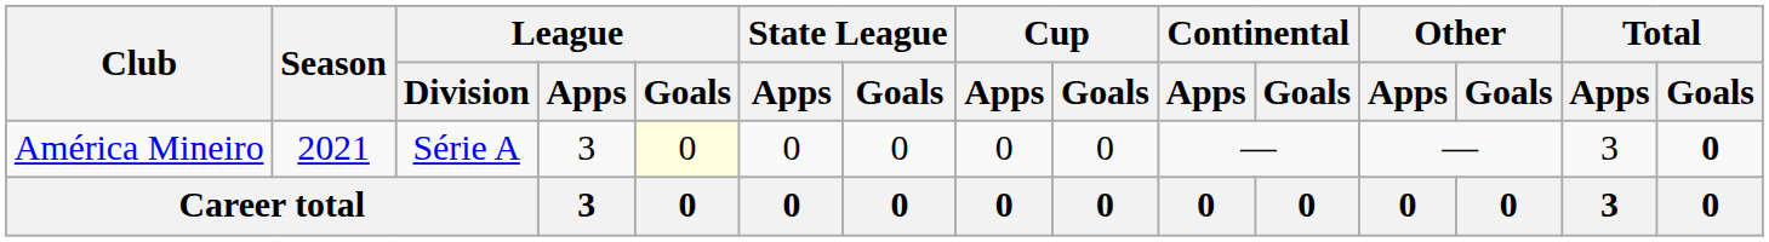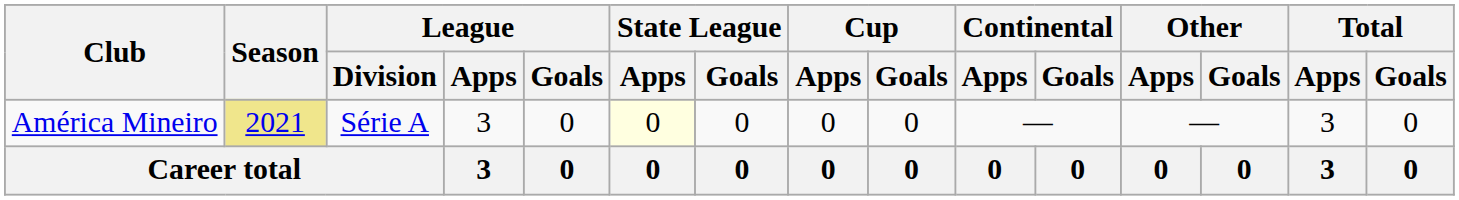América Mineiro | Season: no background -> khaki background
América Mineiro | League / Goals: lightyellow background -> no background
América Mineiro | State League / Apps: no background -> lightyellow background
América Mineiro | Total / Goals: bold -> normal
